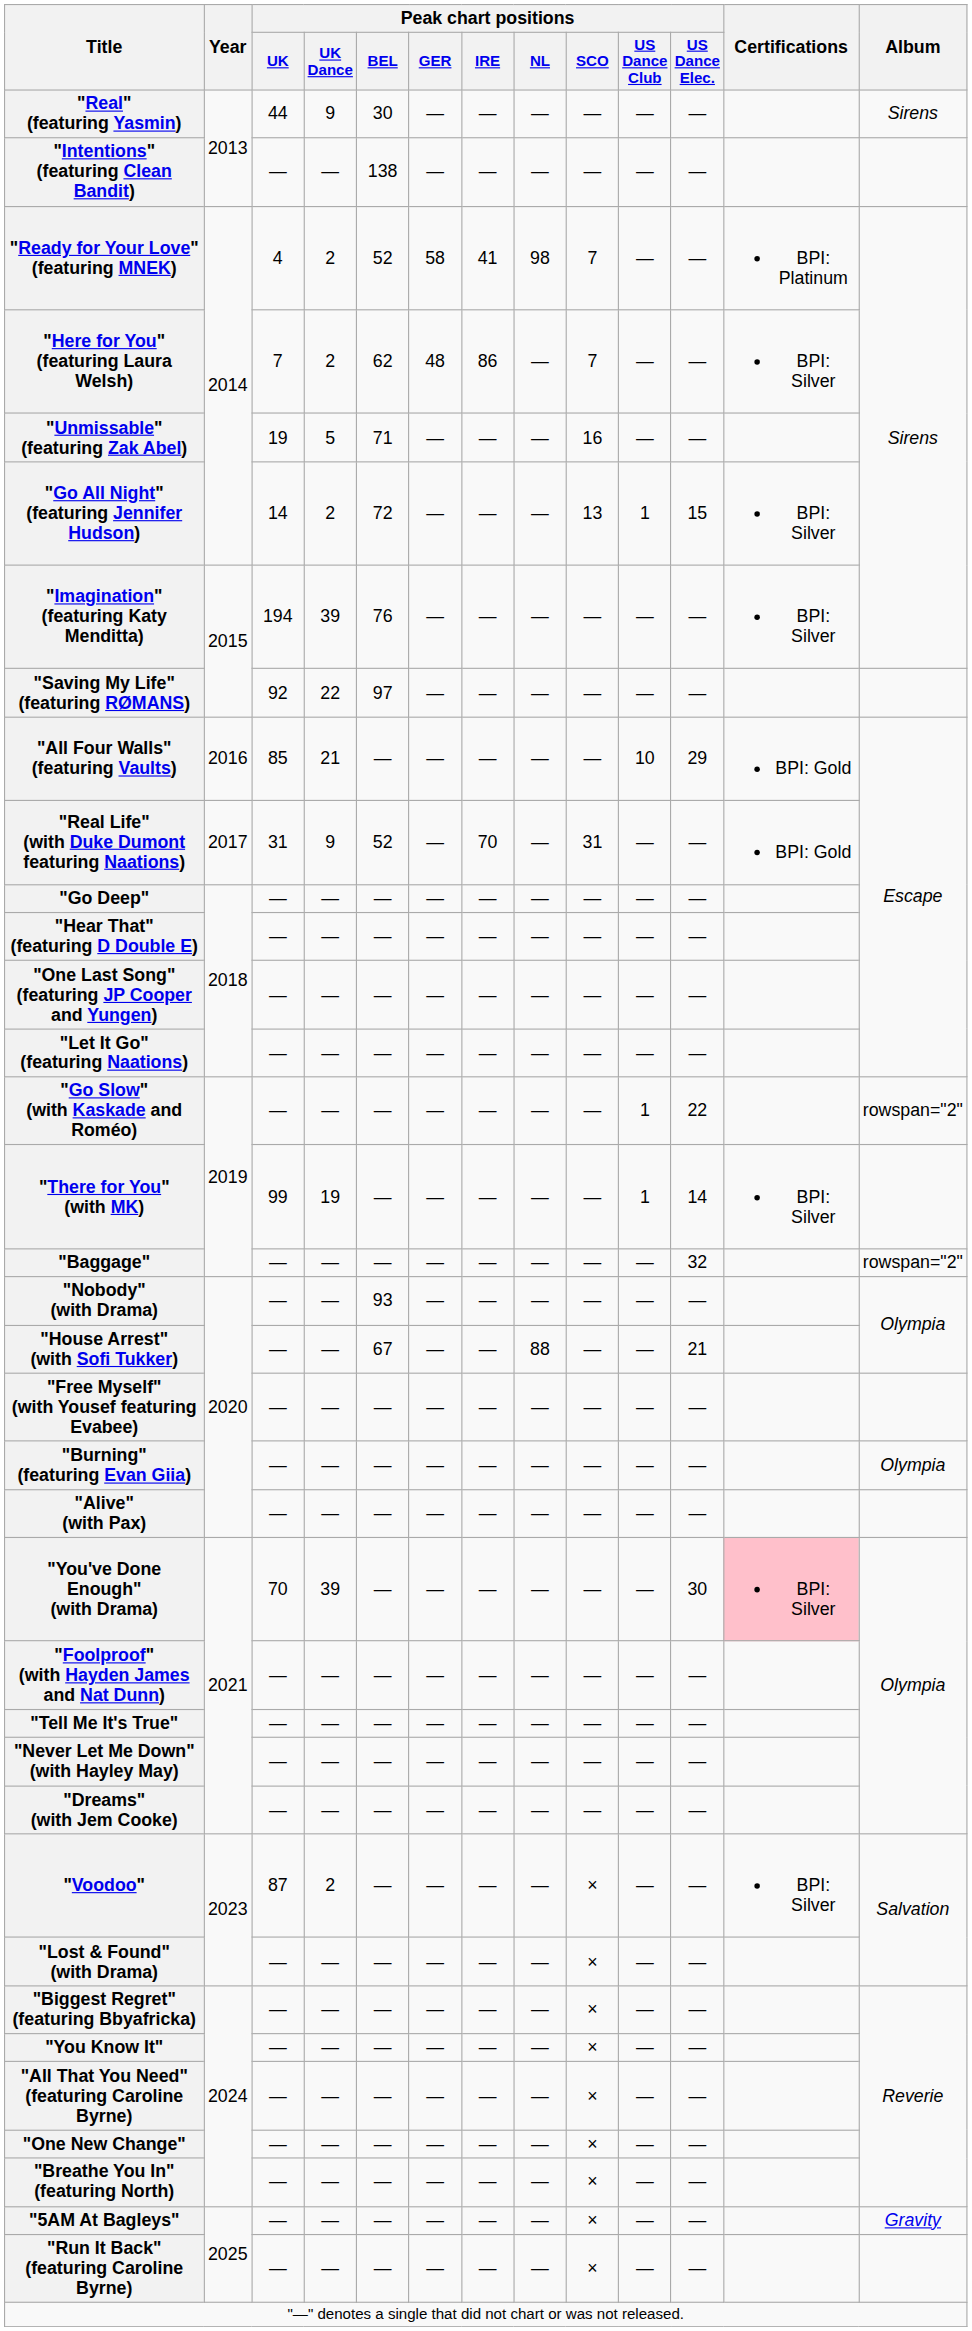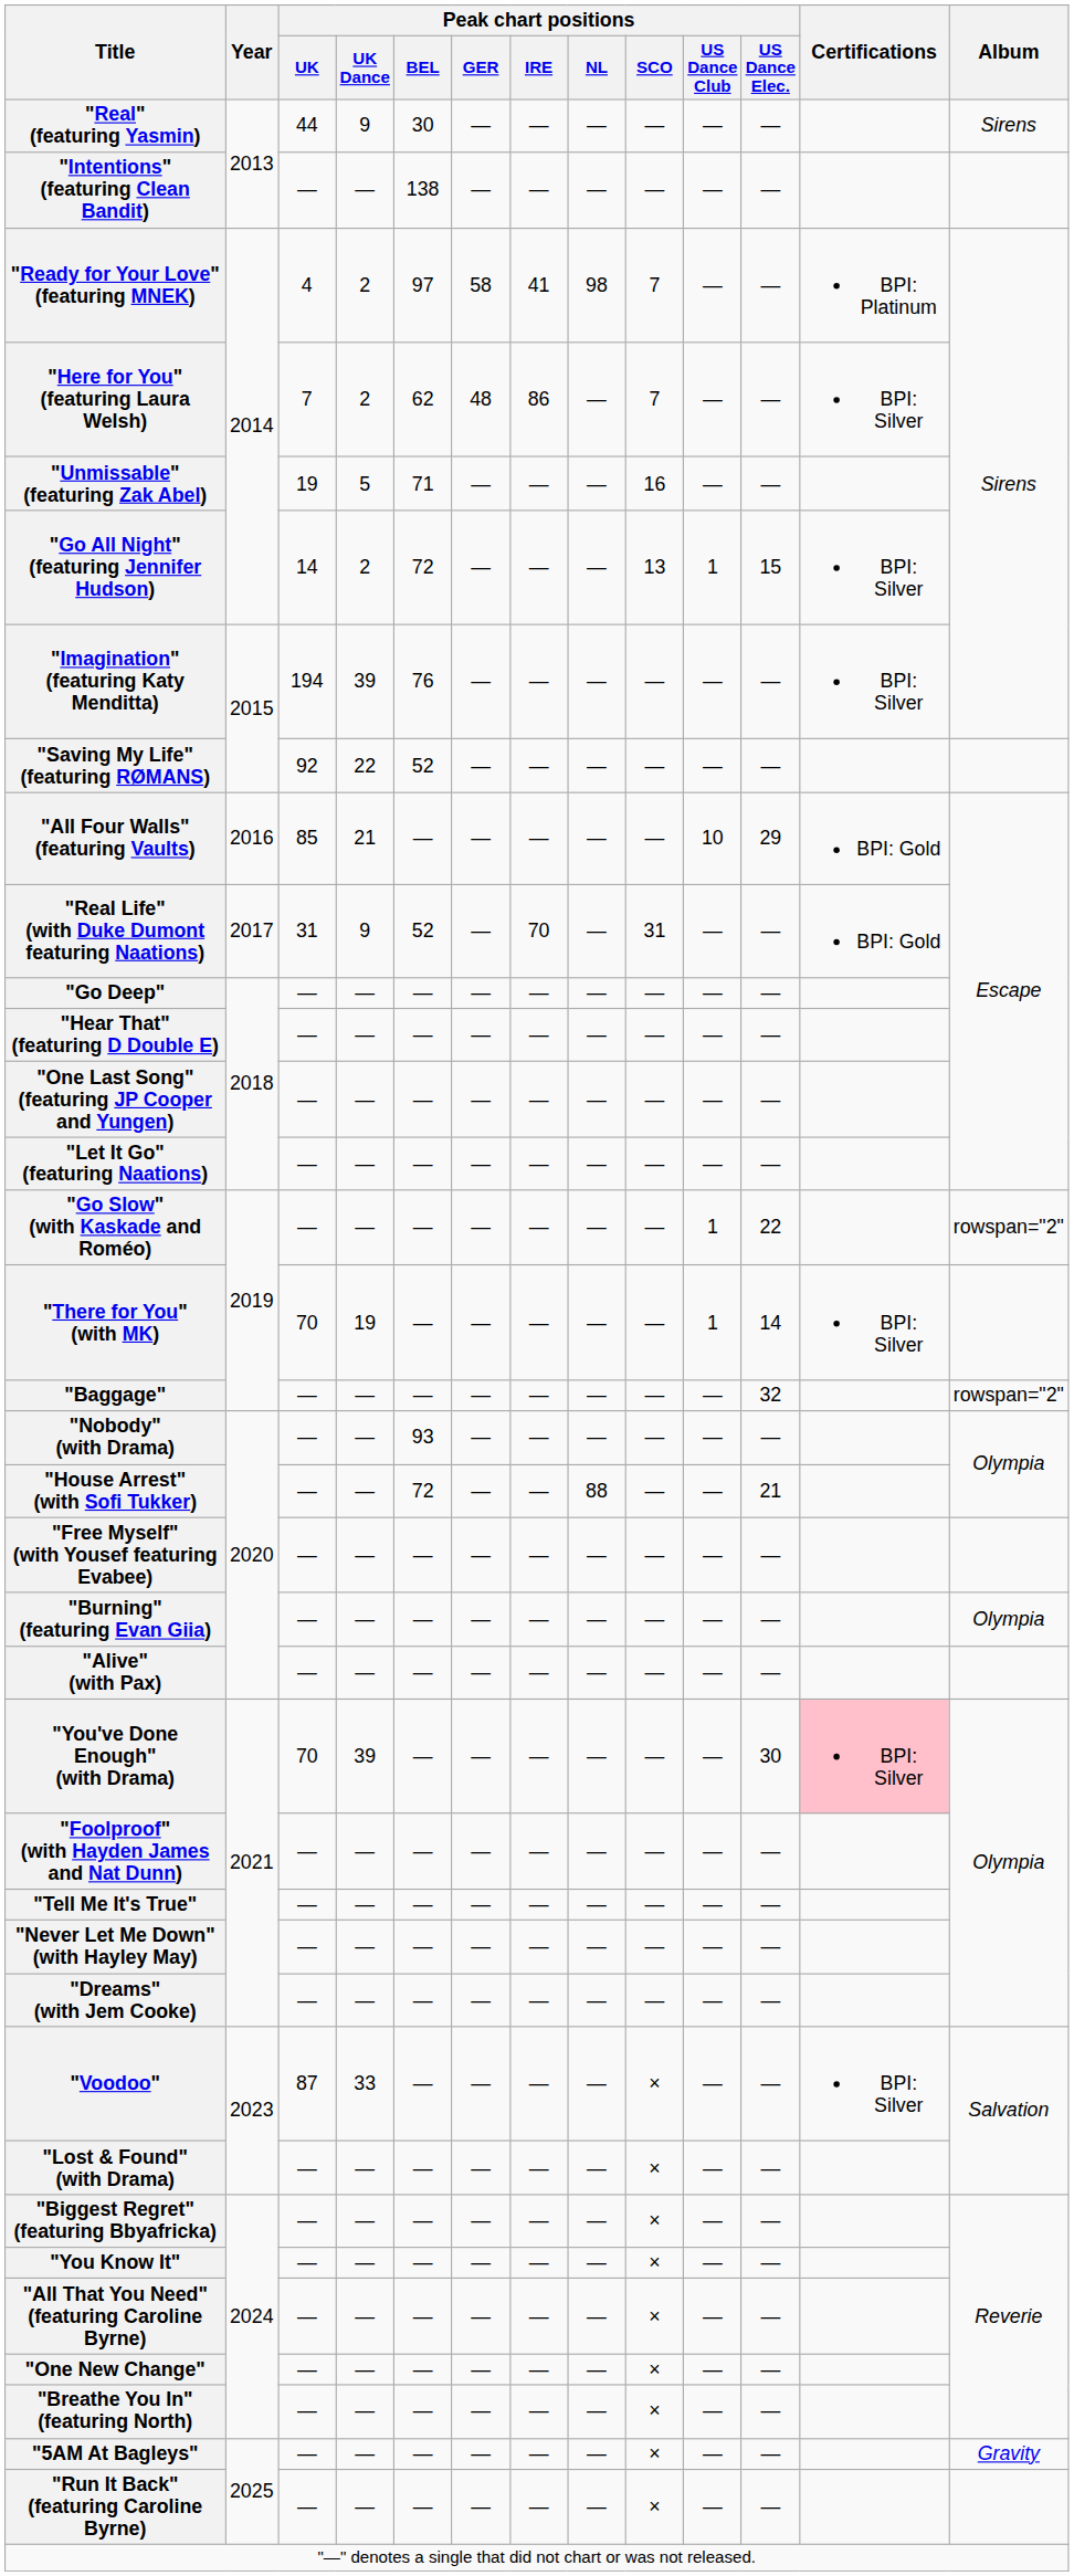"Ready for Your Love" (featuring MNEK) | Peak chart positions / BEL: 52 -> 97
"Saving My Life" (featuring RØMANS) | Peak chart positions / BEL: 97 -> 52
"There for You" (with MK) | Peak chart positions / UK: 99 -> 70
"House Arrest" (with Sofi Tukker) | Peak chart positions / BEL: 67 -> 72
"Voodoo" | Peak chart positions / UK Dance: 2 -> 33
